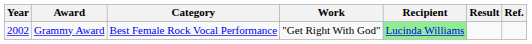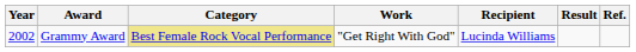Grammy Award | Category: no background -> khaki background
Grammy Award | Recipient: lightgreen background -> no background
